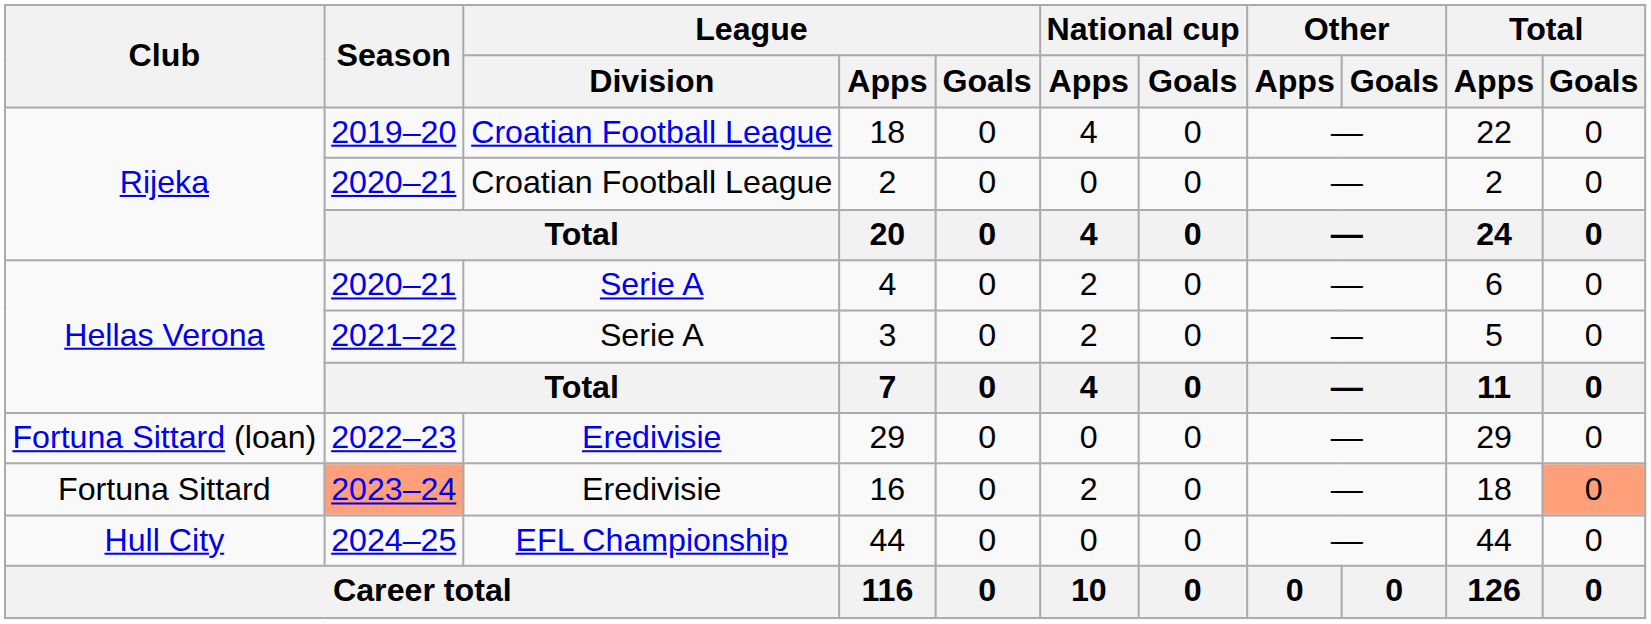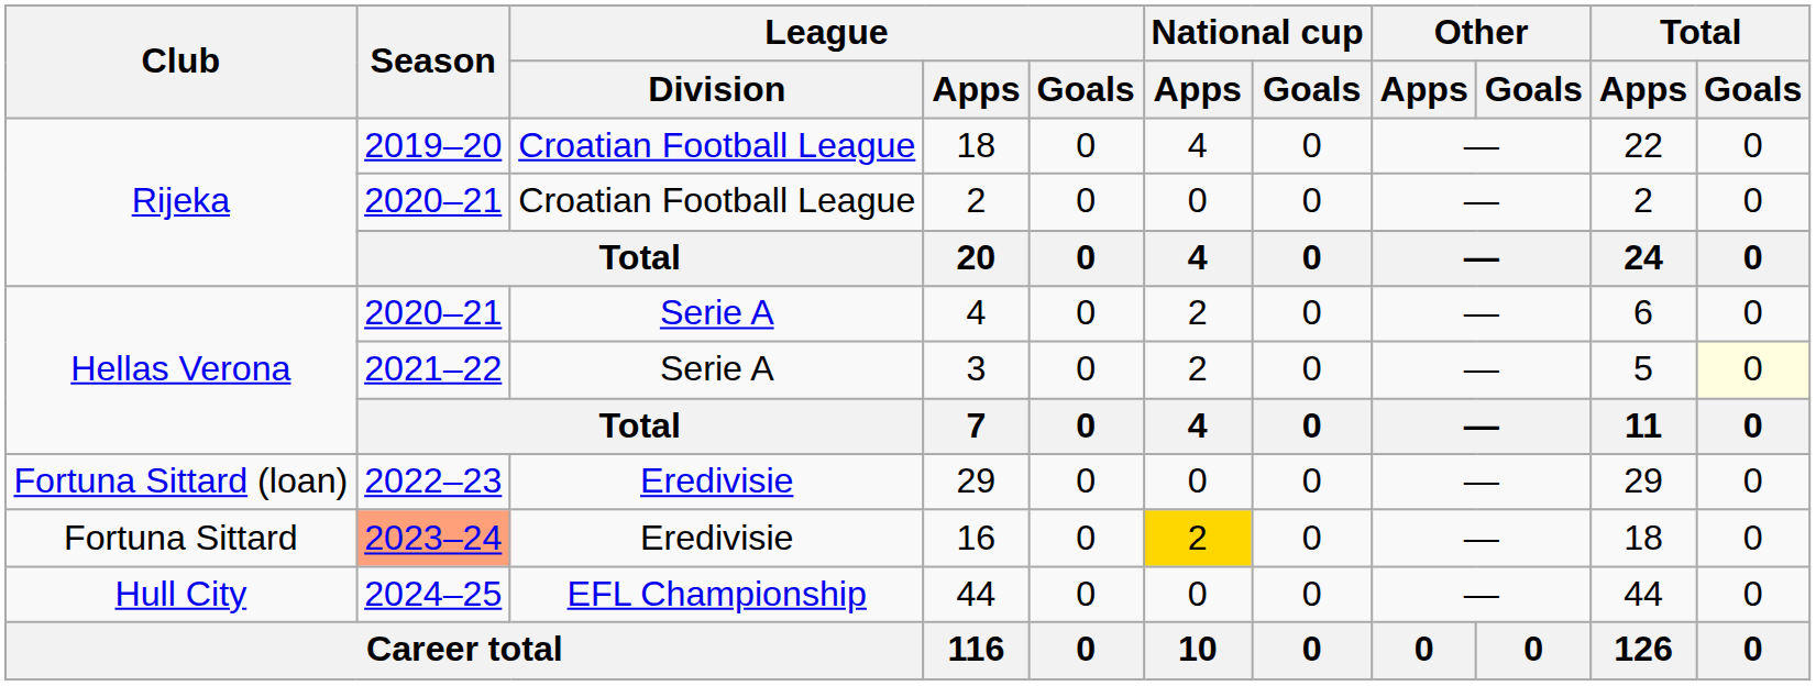3 | Total / Goals: no background -> lightyellow background
16 | National cup / Apps: no background -> gold background
16 | Total / Goals: lightsalmon background -> no background
